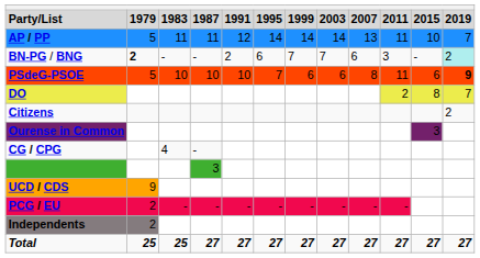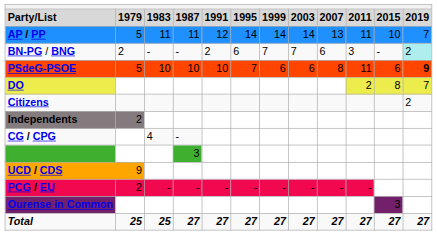BN-PG / BNG | 1979: bold -> normal
rows swapped: Ourense in Common <-> Independents
